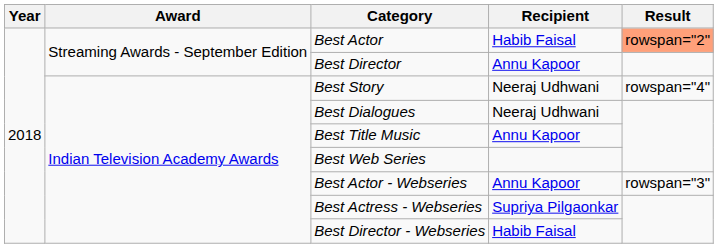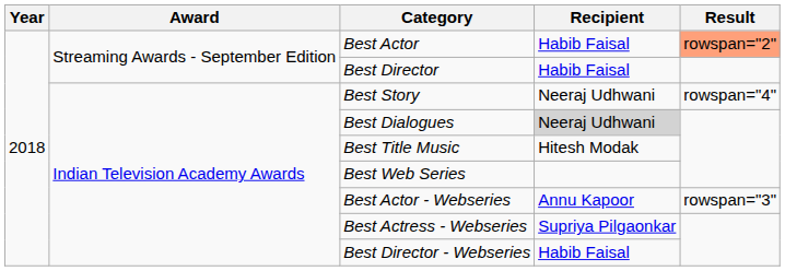Best Director | Recipient: Annu Kapoor -> Habib Faisal
Best Dialogues | Recipient: no background -> lightgrey background
Best Title Music | Recipient: Annu Kapoor -> Hitesh Modak
